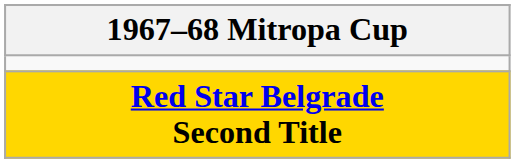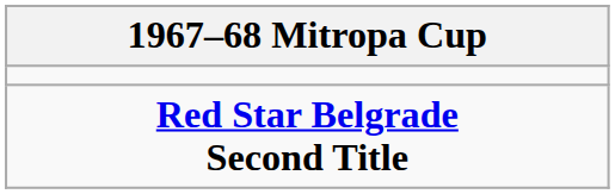row 3 | column 1: gold background -> no background
